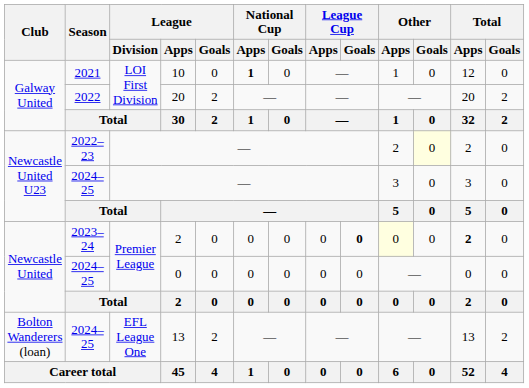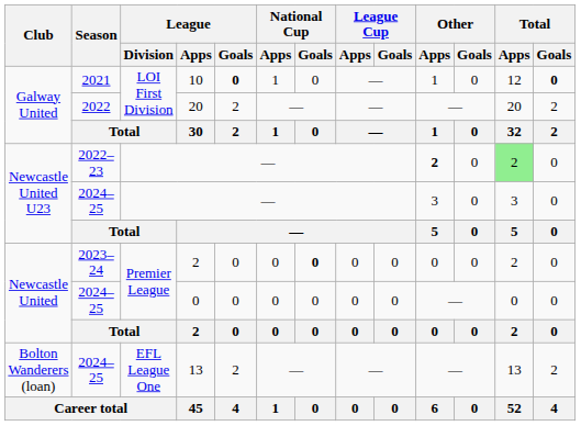10 | League / Goals: normal -> bold
10 | National Cup / Apps: bold -> normal
10 | Total / Goals: normal -> bold
2022–23 / — | Other / Apps: normal -> bold
2022–23 / — | Other / Goals: lightyellow background -> no background
2022–23 / — | Total / Apps: no background -> lightgreen background
2023–24 / 2 | National Cup / Goals: normal -> bold
2023–24 / 2 | League Cup / Goals: bold -> normal
2023–24 / 2 | Other / Apps: lightyellow background -> no background
2023–24 / 2 | Total / Apps: bold -> normal
